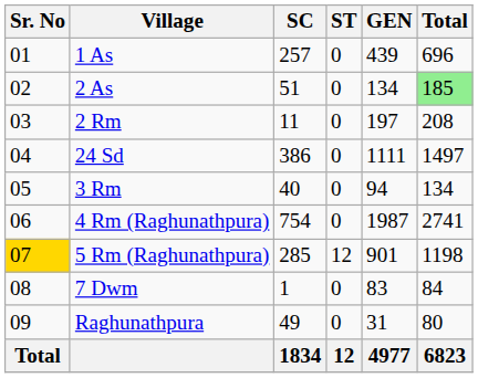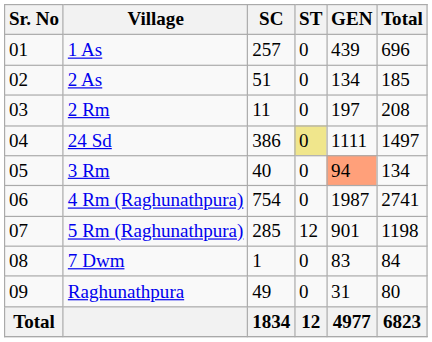2 As | Total: lightgreen background -> no background
24 Sd | ST: no background -> khaki background
3 Rm | GEN: no background -> lightsalmon background
5 Rm (Raghunathpura) | Sr. No: gold background -> no background
